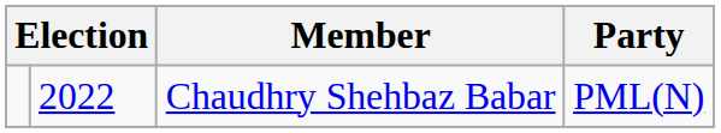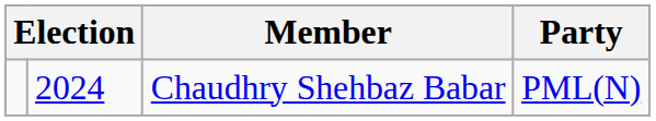Chaudhry Shehbaz Babar | column 2: 2022 -> 2024
